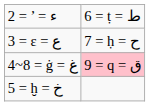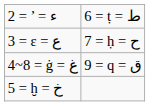4~8 = ġ = غ | column 2: pink background -> no background
